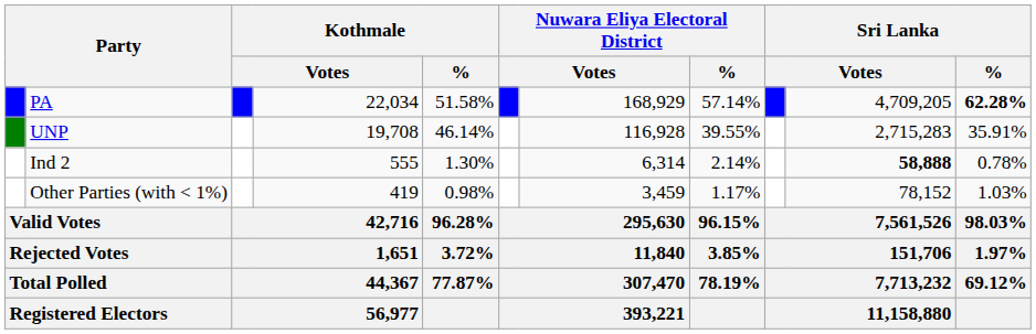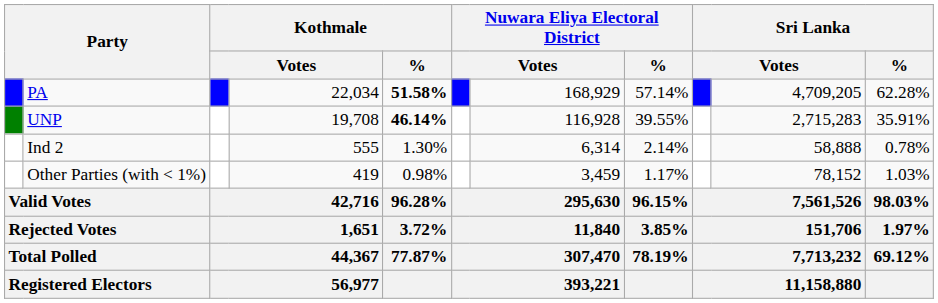PA | Kothmale / %: normal -> bold
PA | Sri Lanka / %: bold -> normal
UNP | Kothmale / %: normal -> bold
Ind 2 | column 10: bold -> normal
